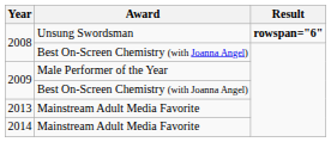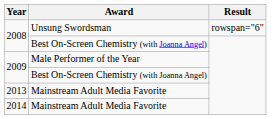2008 / Unsung Swordsman | Result: bold -> normal
